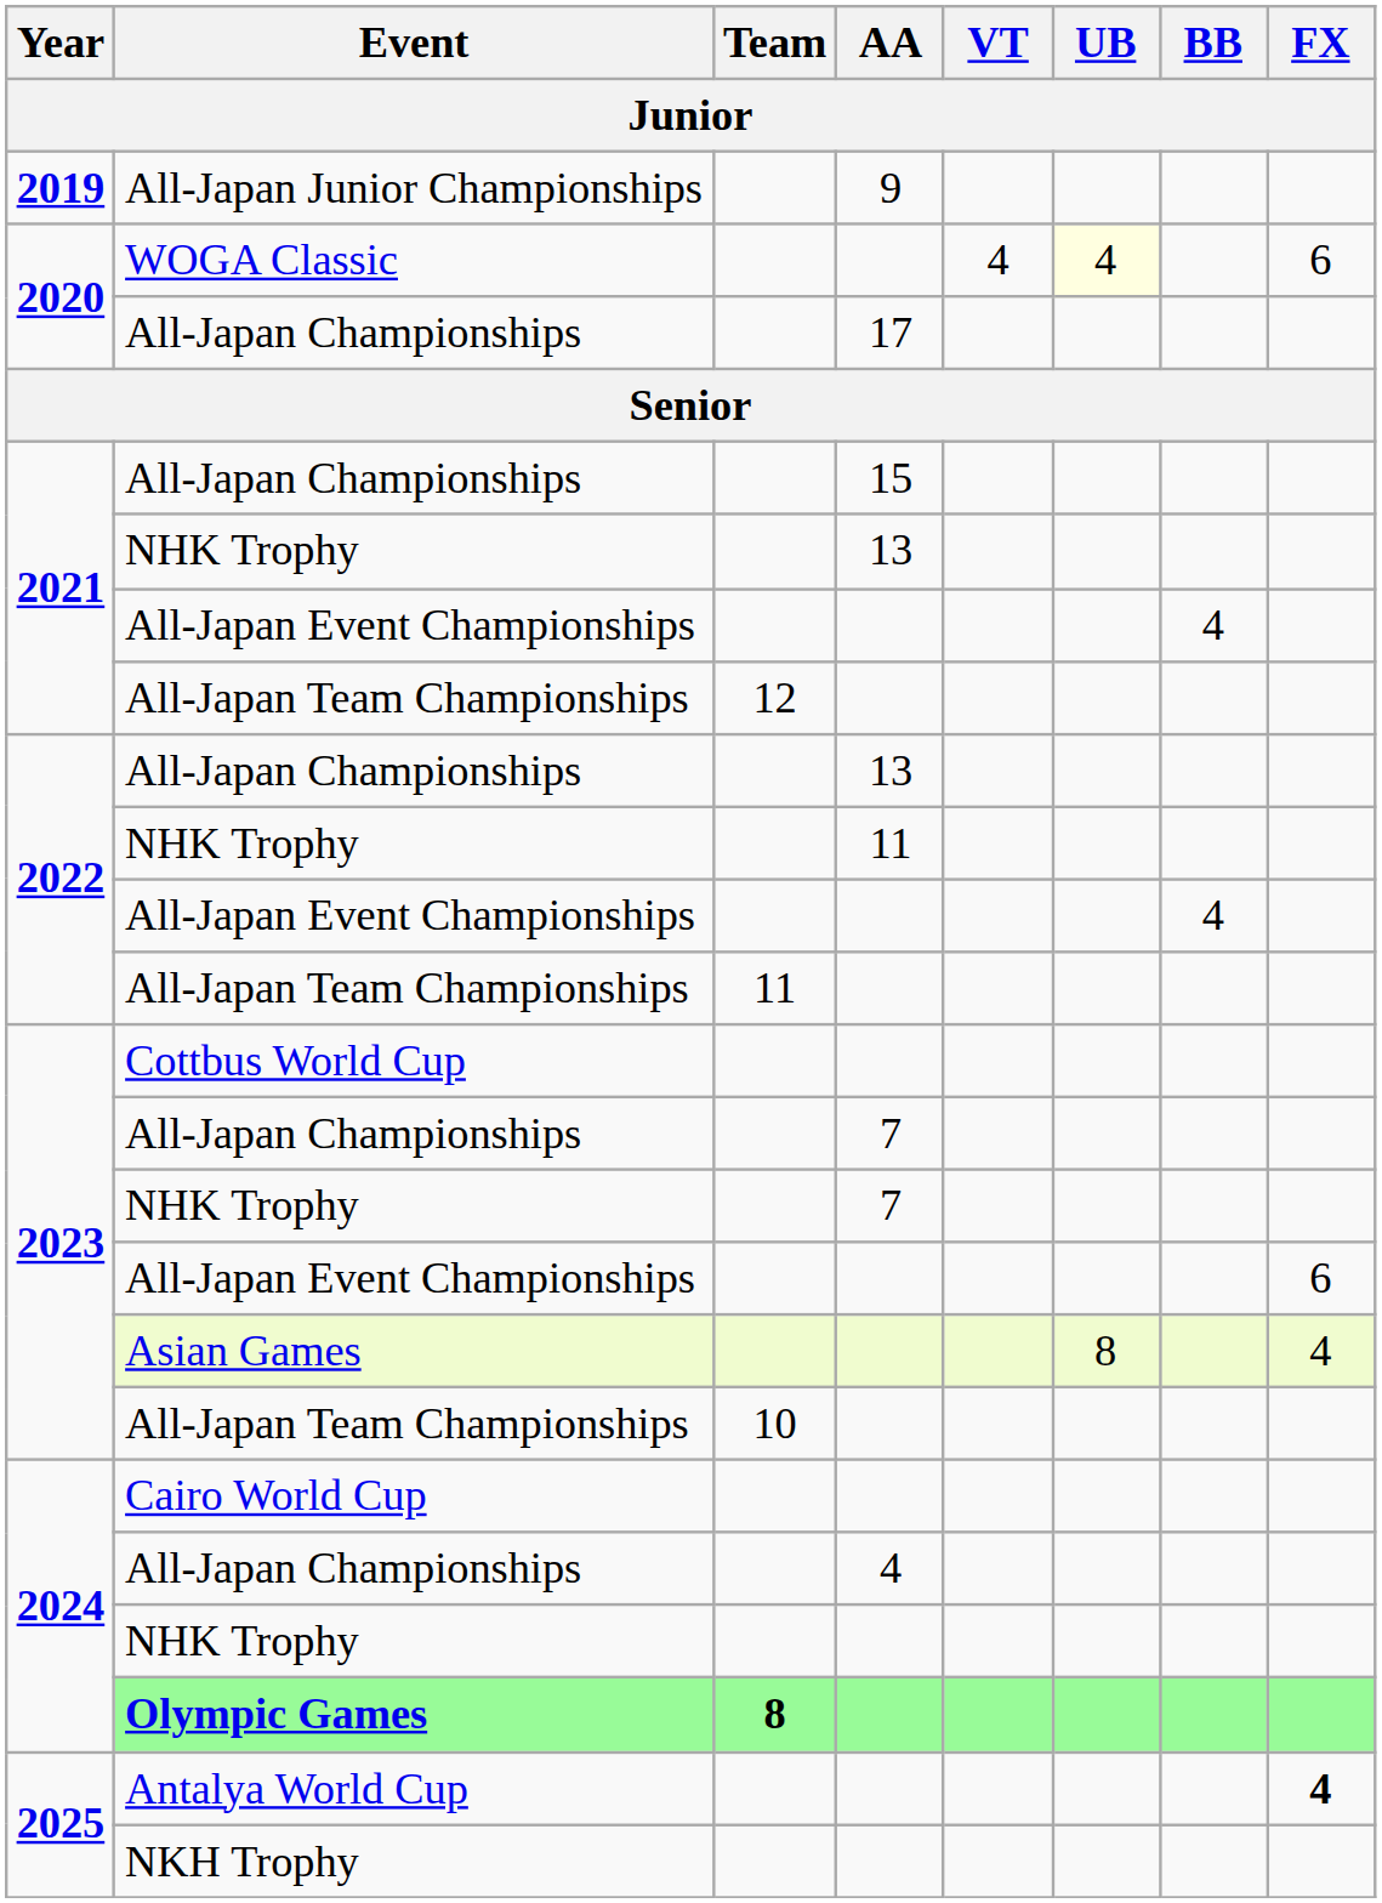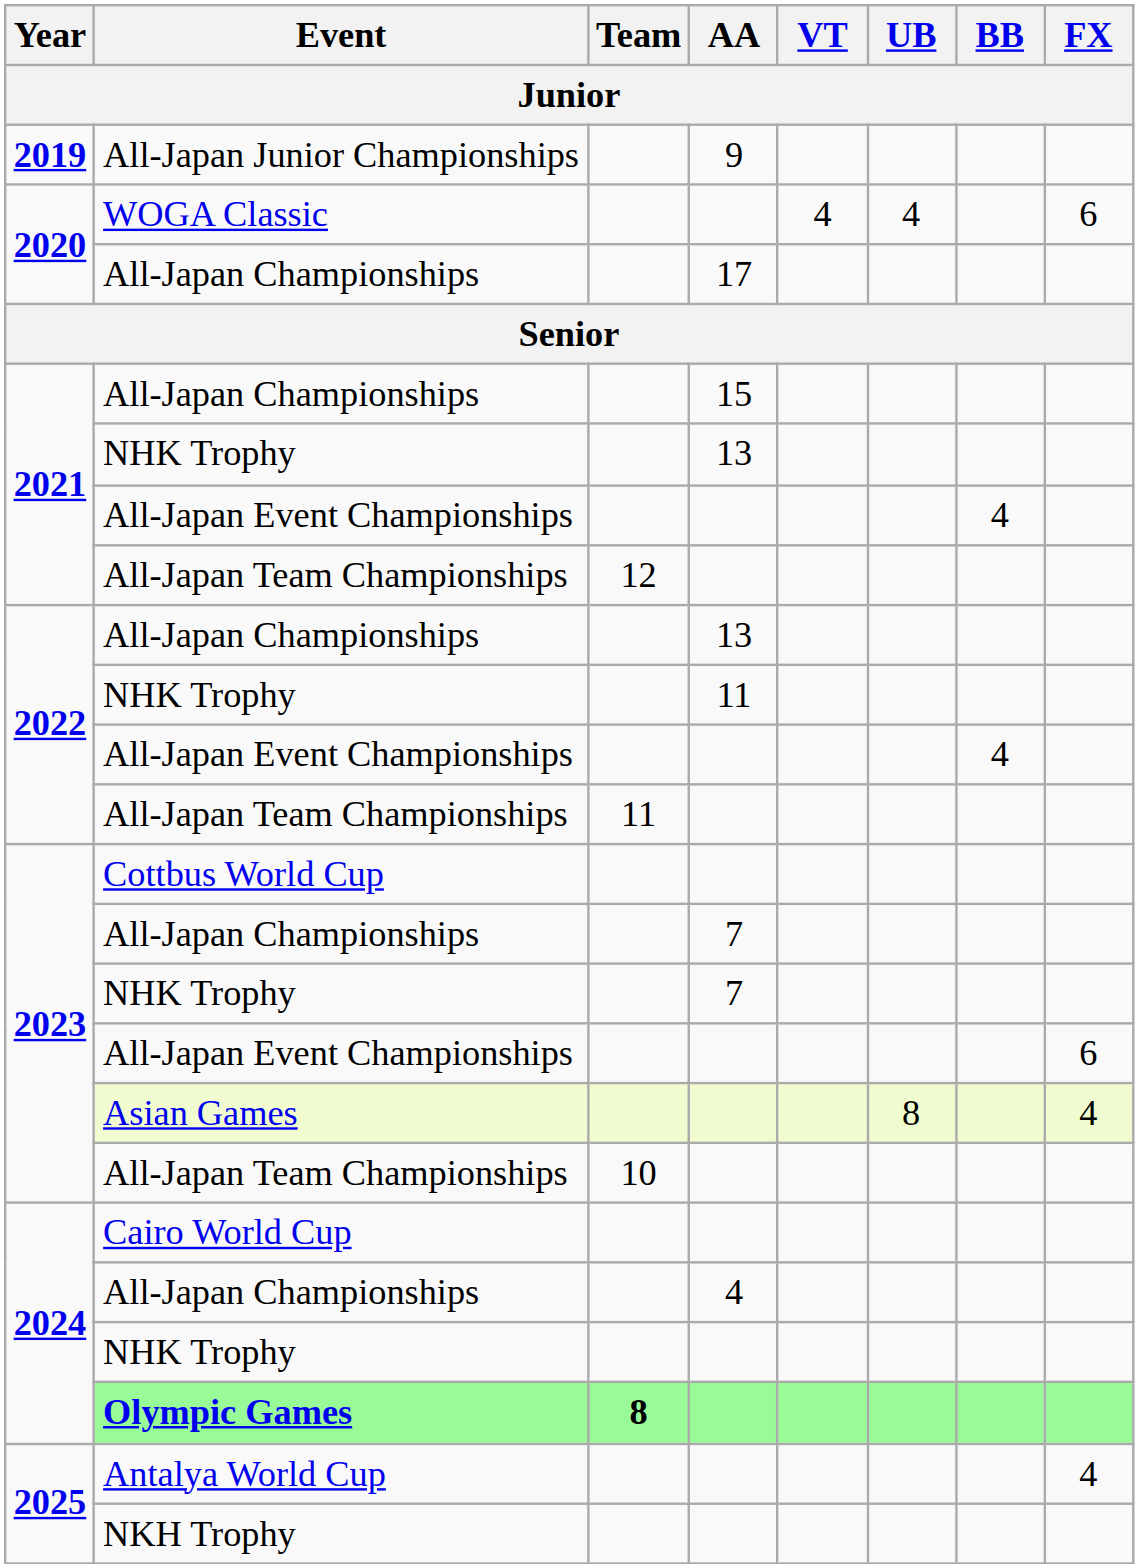WOGA Classic | UB: lightyellow background -> no background
Antalya World Cup | FX: bold -> normal
